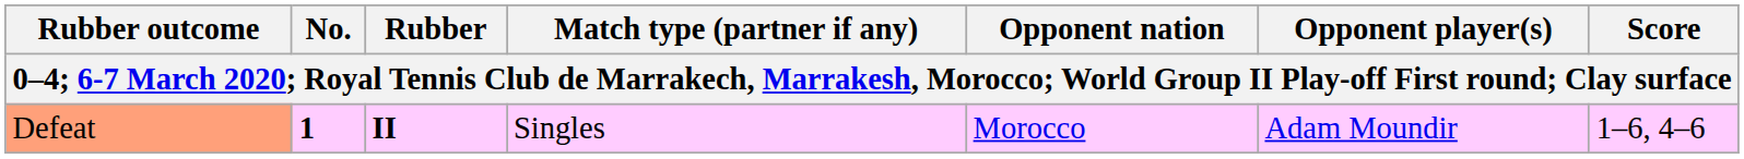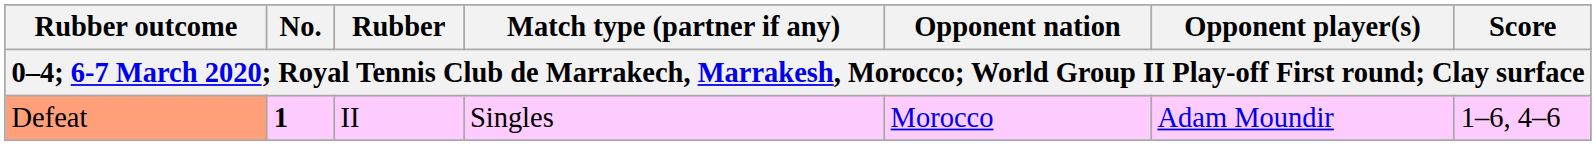Defeat | Rubber: bold -> normal
